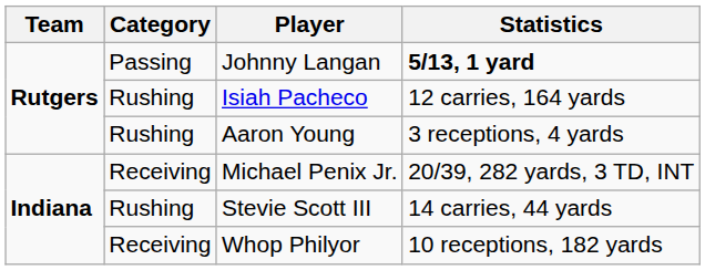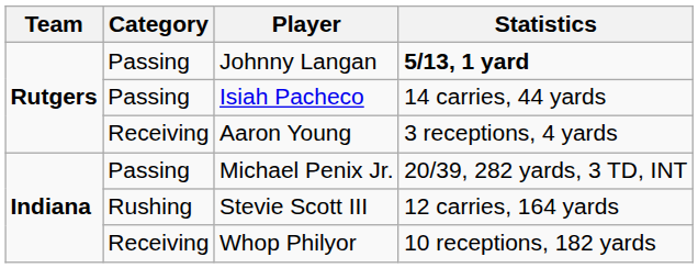Isiah Pacheco | Category: Rushing -> Passing
Isiah Pacheco | Statistics: 12 carries, 164 yards -> 14 carries, 44 yards
Aaron Young | Category: Rushing -> Receiving
Michael Penix Jr. | Category: Receiving -> Passing
Stevie Scott III | Statistics: 14 carries, 44 yards -> 12 carries, 164 yards
